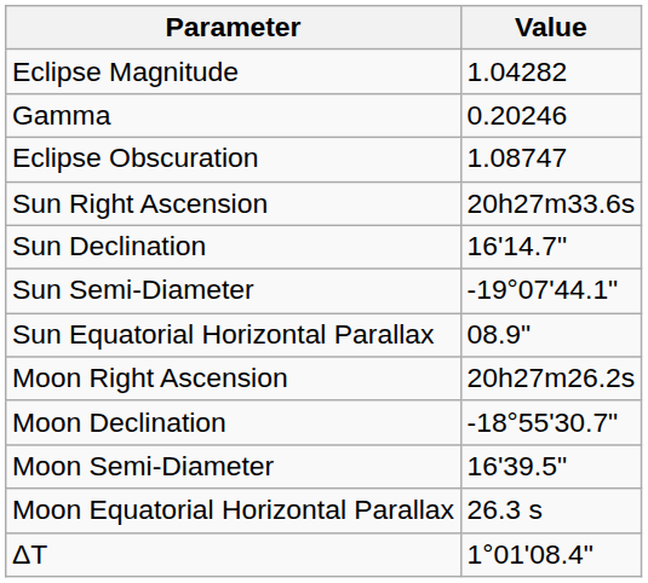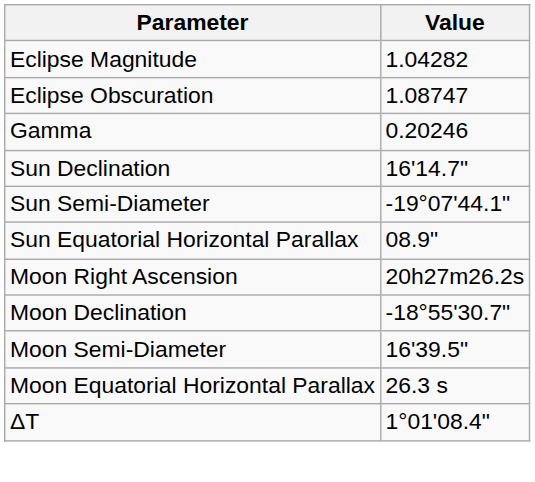rows swapped: Eclipse Obscuration <-> Gamma
- row: Sun Right Ascension | 20h27m33.6s
